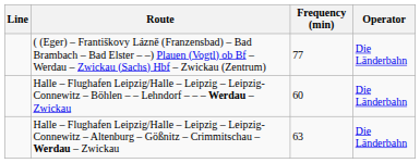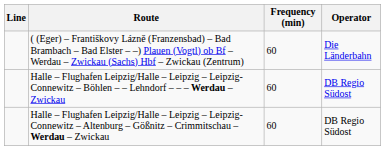row 2 | Frequency (min): 77 -> 60
row 3 | Operator: Die Länderbahn -> DB Regio Südost
row 4 | Frequency (min): 63 -> 60
row 4 | Operator: Die Länderbahn -> DB Regio Südost
